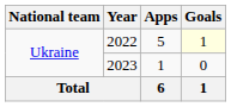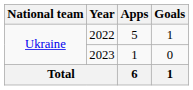2022 | Goals: lightyellow background -> no background
